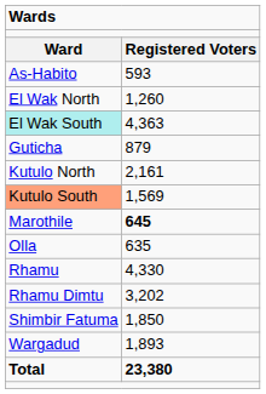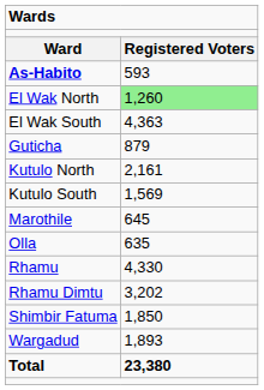row 4 | column 1: normal -> bold
row 5 | column 2: no background -> lightgreen background
row 6 | column 1: paleturquoise background -> no background
row 9 | column 1: lightsalmon background -> no background
row 10 | column 2: bold -> normal
